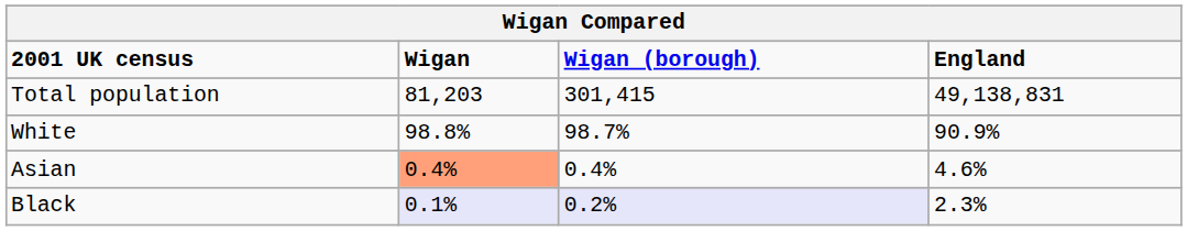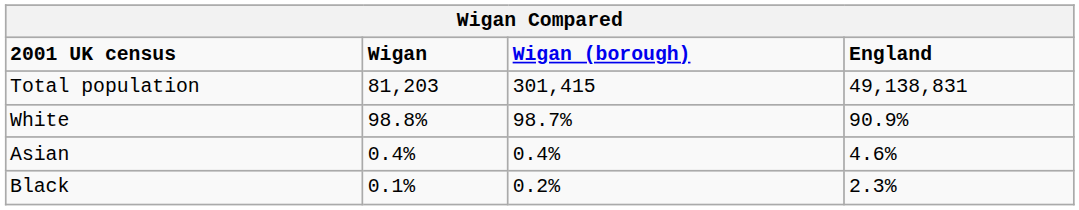Asian | Wigan: lightsalmon background -> no background
Black | Wigan: lavender background -> no background
Black | Wigan (borough): lavender background -> no background
